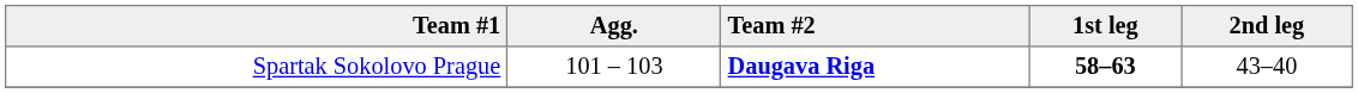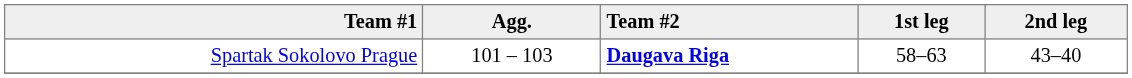Spartak Sokolovo Prague | 1st leg: bold -> normal
